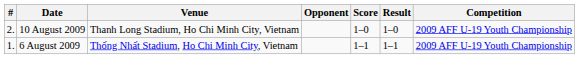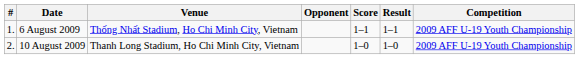rows swapped: 6 August 2009 <-> 10 August 2009
